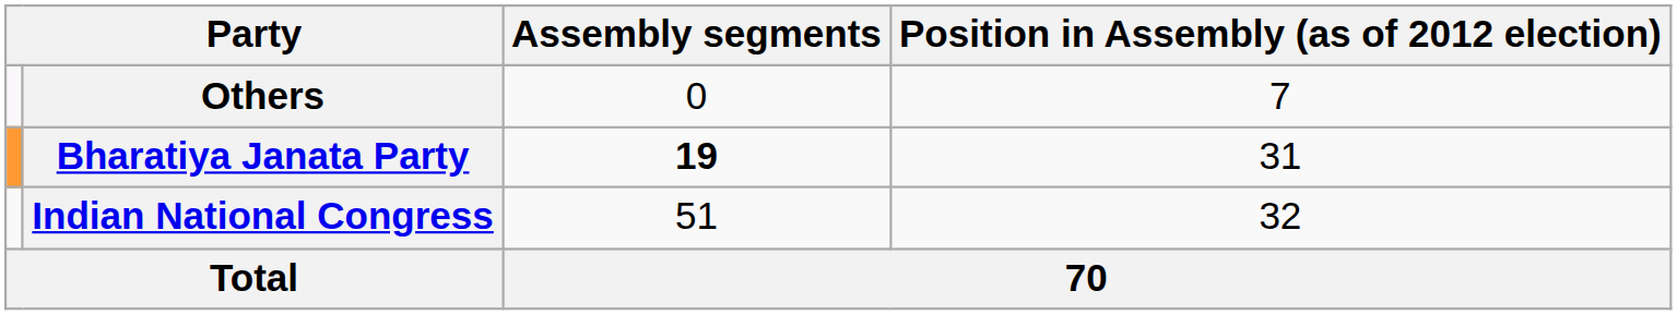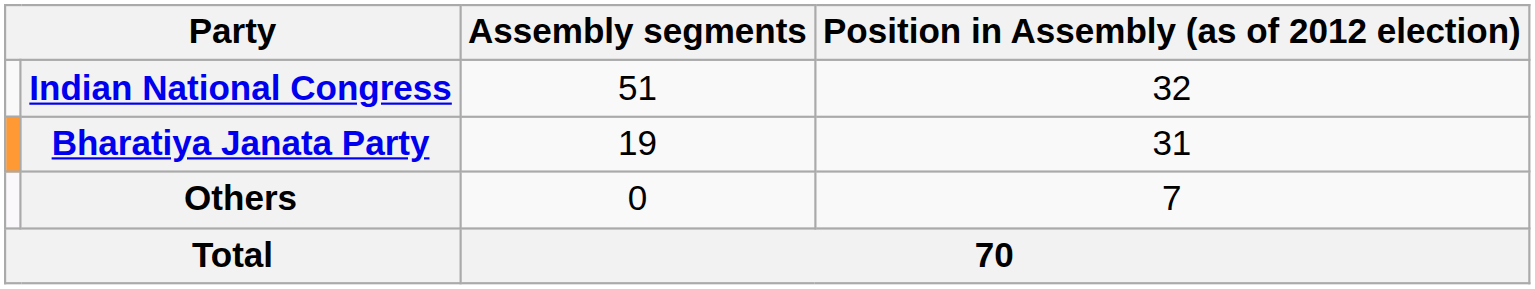rows swapped: Indian National Congress <-> Others
Bharatiya Janata Party | Assembly segments: bold -> normal
